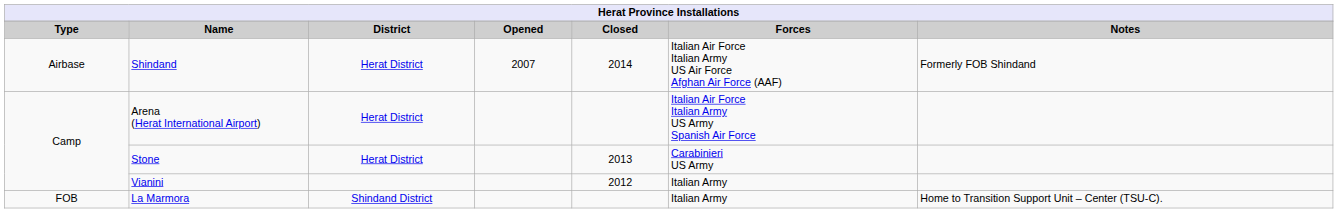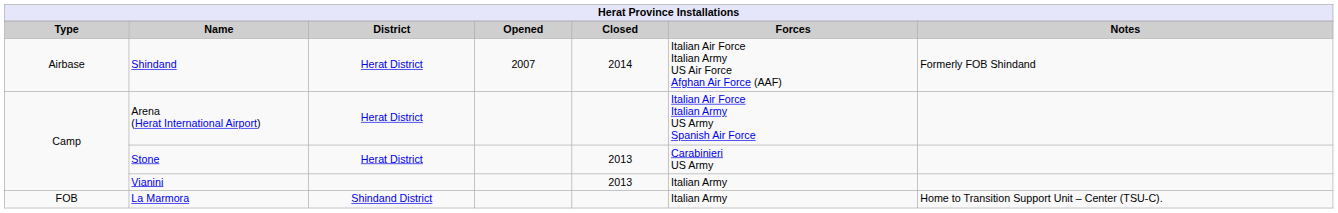Vianini | Closed: 2012 -> 2013
